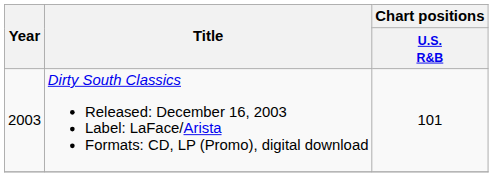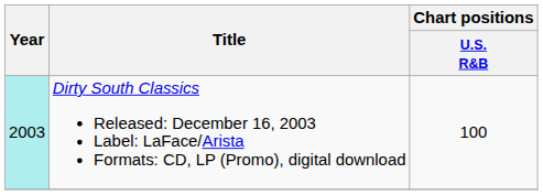row 3 | Year: no background -> paleturquoise background
row 3 | Chart positions / U.S. R&B: 101 -> 100
